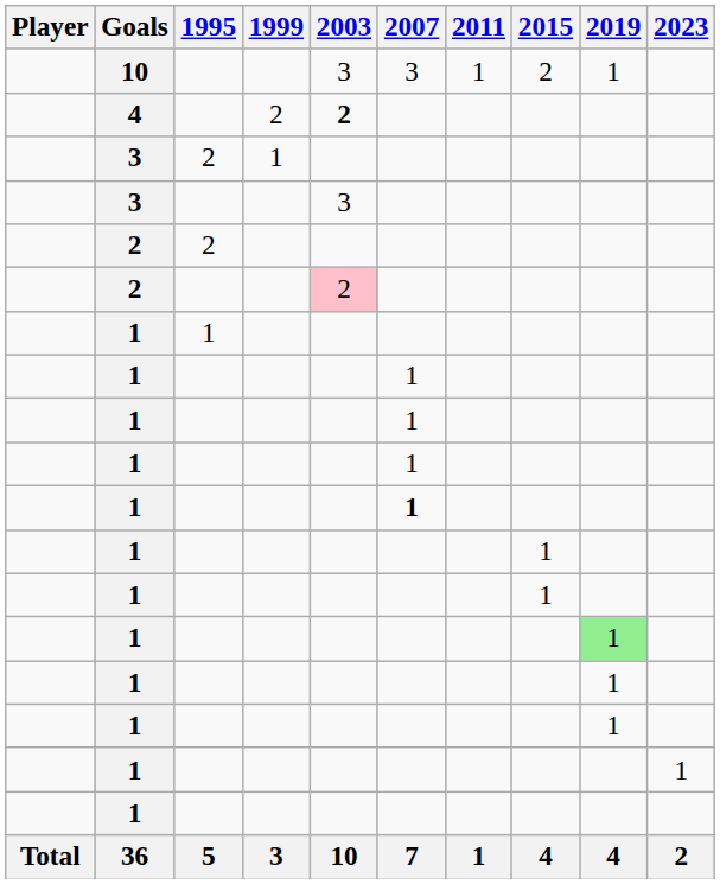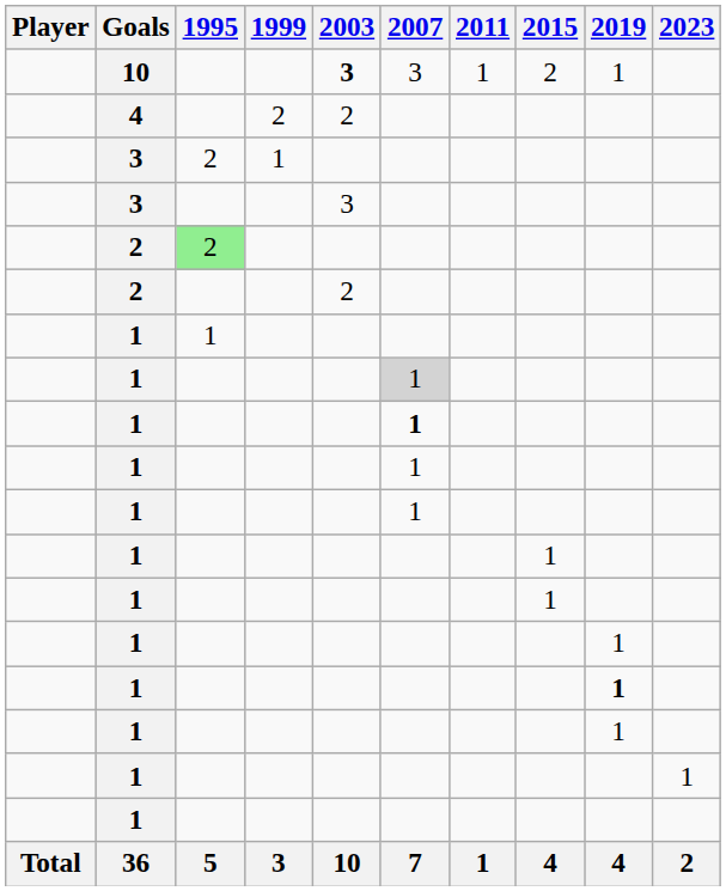row 2 | 2003: normal -> bold
row 3 | 2003: bold -> normal
row 6 | 1995: no background -> lightgreen background
row 7 | 2003: pink background -> no background
row 9 | 2007: no background -> lightgrey background
row 10 | 2007: normal -> bold
row 12 | 2007: bold -> normal
row 15 | 2019: lightgreen background -> no background
row 16 | 2019: normal -> bold
